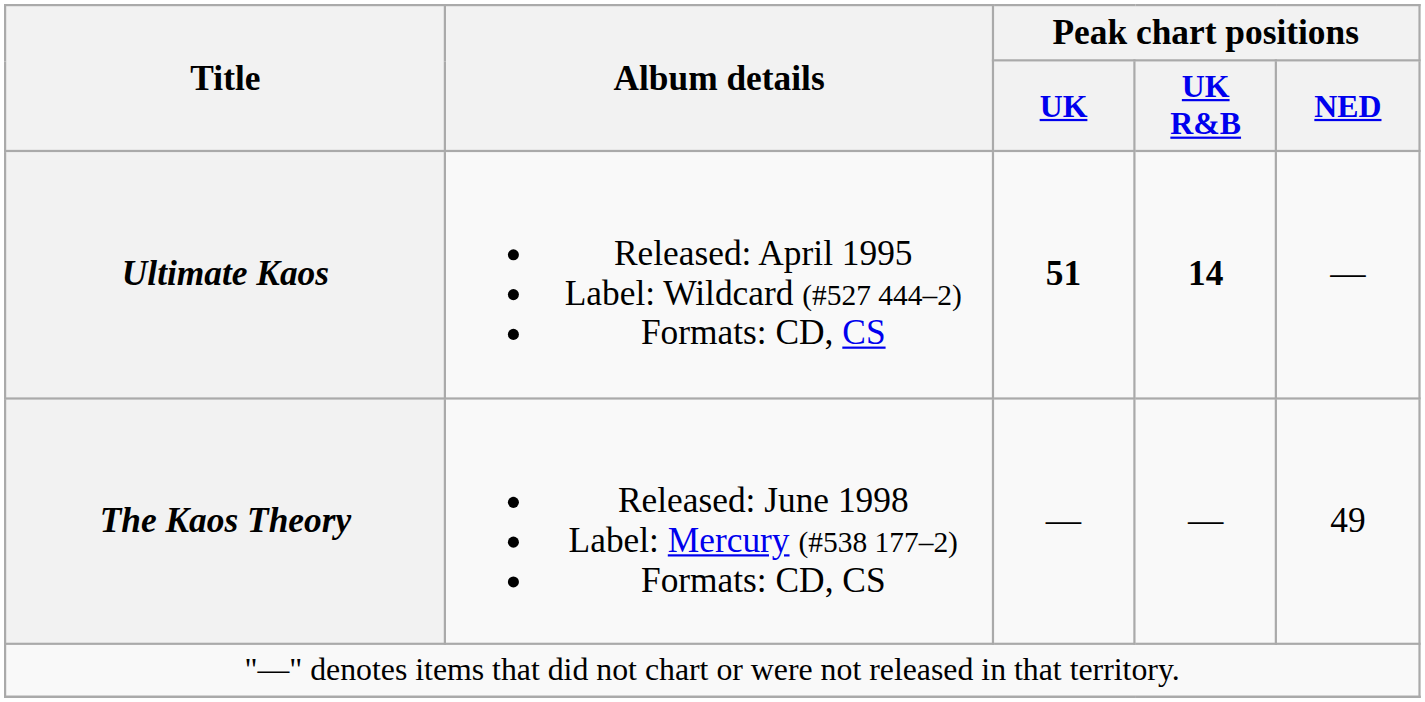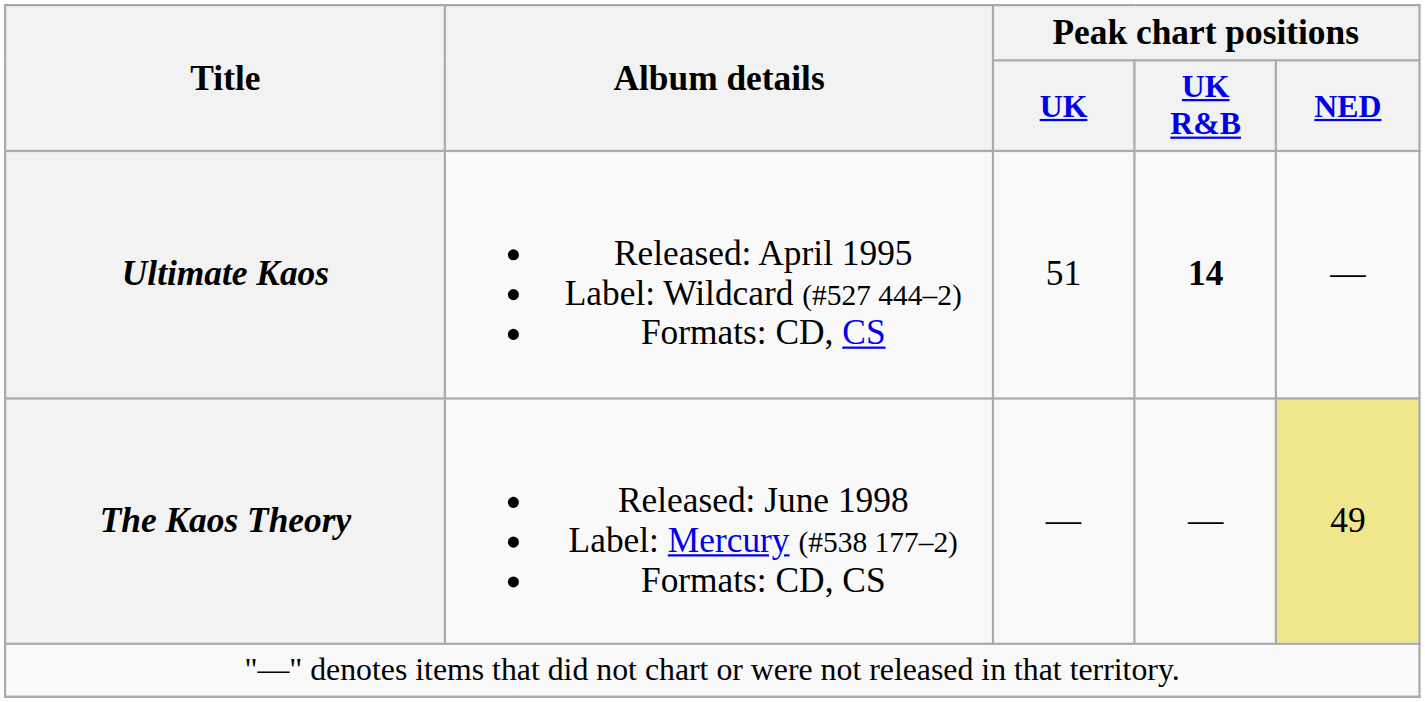Ultimate Kaos | Peak chart positions / UK: bold -> normal
The Kaos Theory | Peak chart positions / NED: no background -> khaki background
